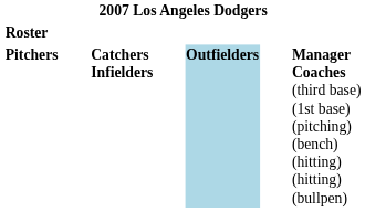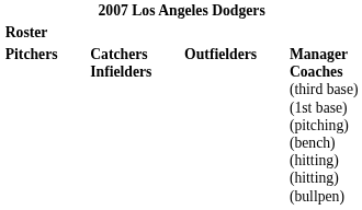Pitchers | column 3: lightblue background -> no background
